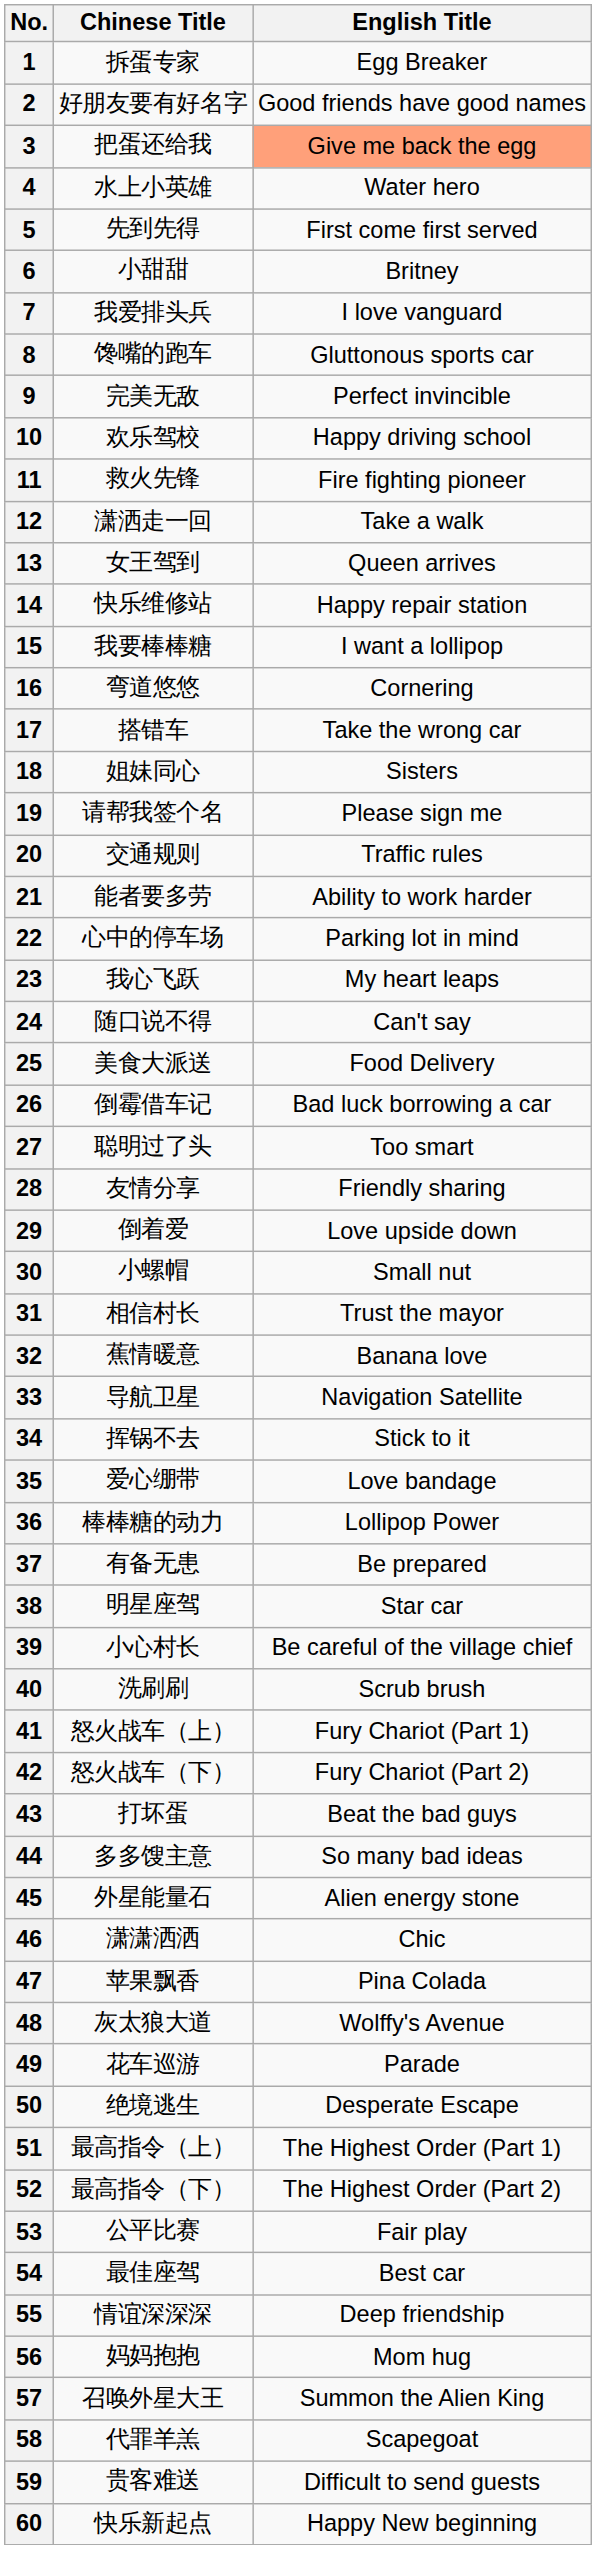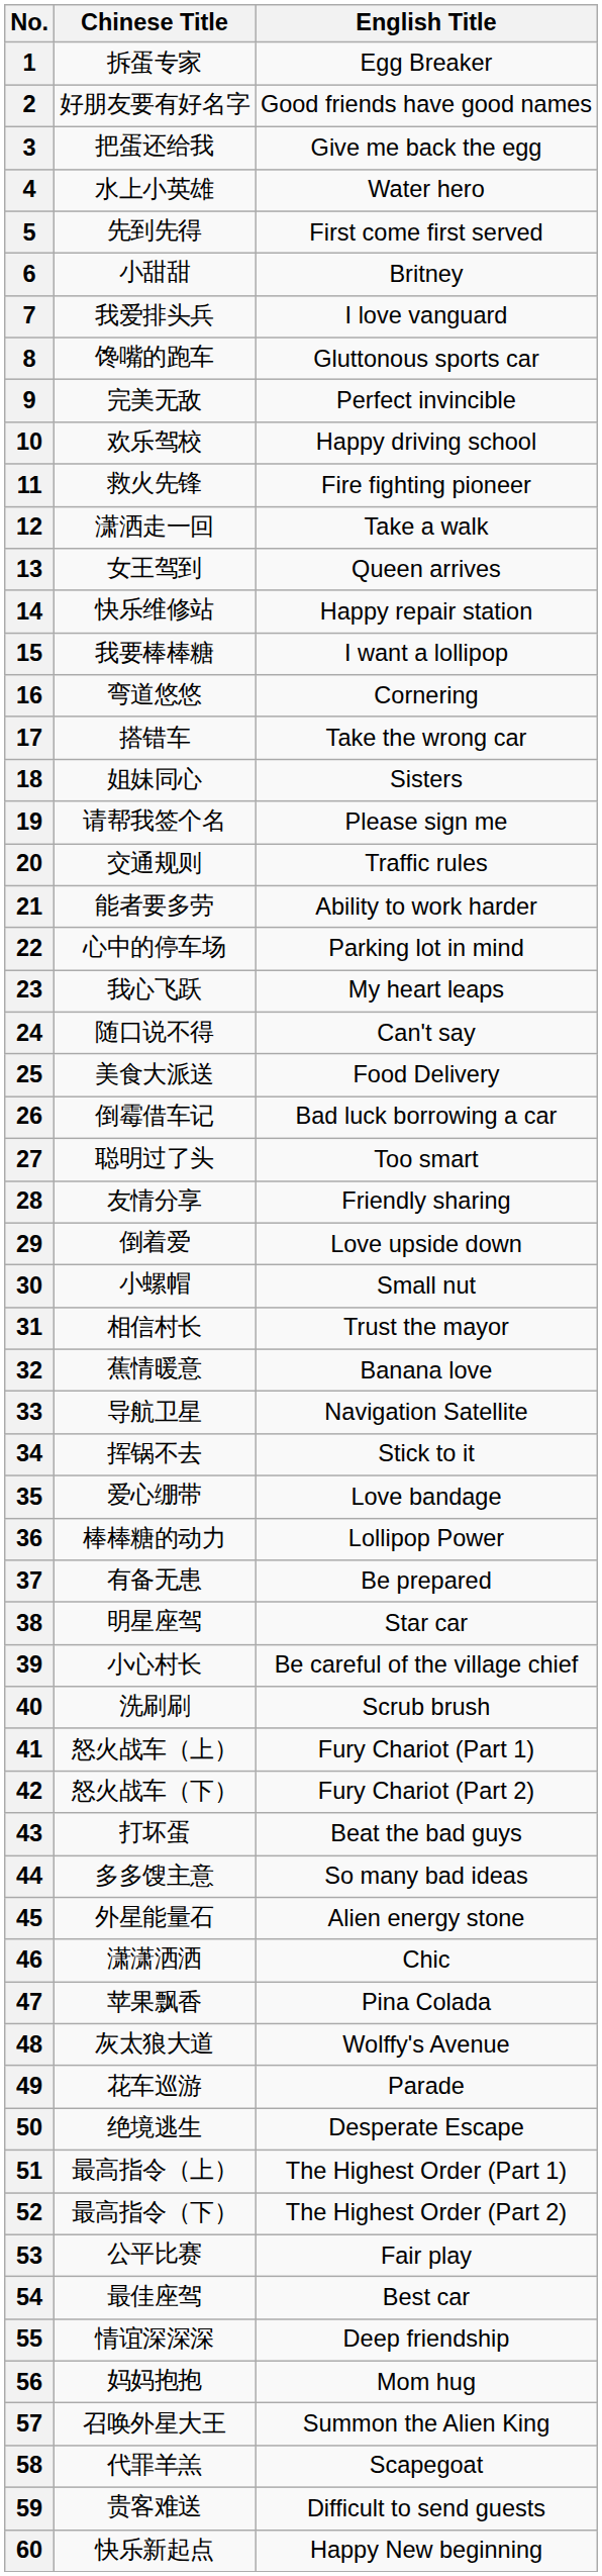3 | English Title: lightsalmon background -> no background
